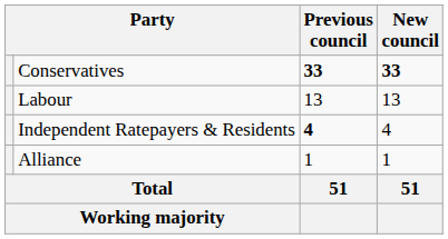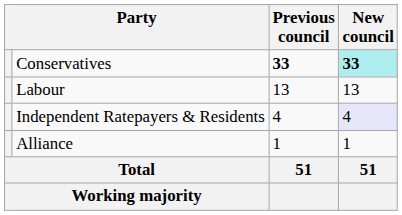Conservatives | New council: no background -> paleturquoise background
Independent Ratepayers & Residents | Previous council: bold -> normal
Independent Ratepayers & Residents | New council: no background -> lavender background
